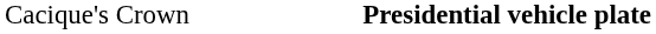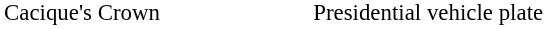Cacique's Crown | column 2: bold -> normal
